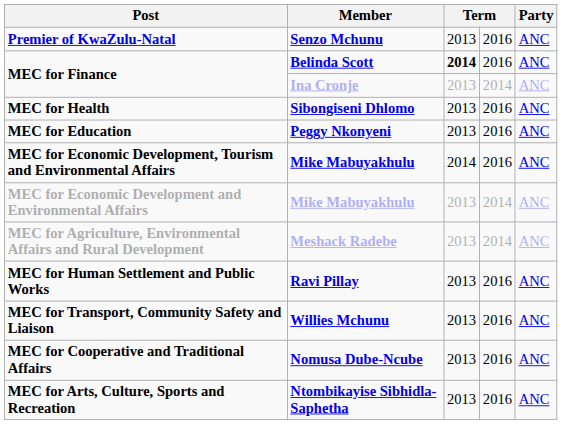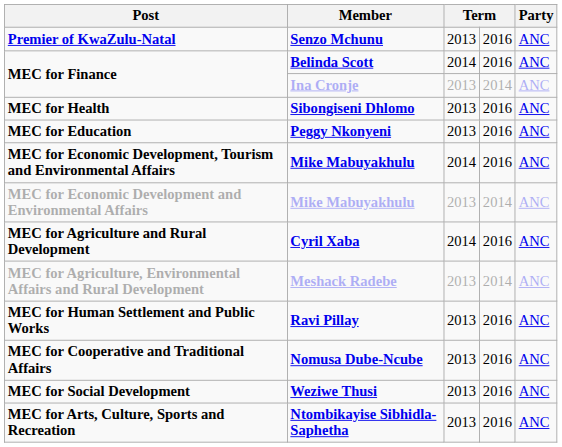MEC for Finance / Belinda Scott | column 3: bold -> normal
+ row: MEC for Agriculture and Rural Development | Cyril Xaba | 2014 | 2016 | ANC
- row: MEC for Transport, Community Safety and Liaison | Willies Mchunu | 2013 | 2016 | ANC
+ row: MEC for Social Development | Weziwe Thusi | 2013 | 2016 | ANC
